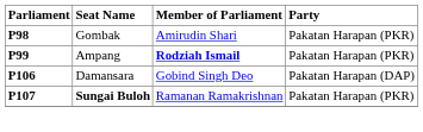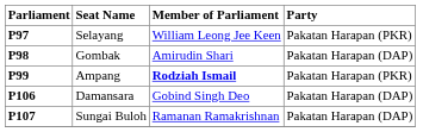+ row: P97 | Selayang | William Leong Jee Keen | Pakatan Harapan (PKR)
P98 | Party: Pakatan Harapan (PKR) -> Pakatan Harapan (DAP)
P107 | Seat Name: bold -> normal
P107 | Party: Pakatan Harapan (PKR) -> Pakatan Harapan (DAP)
